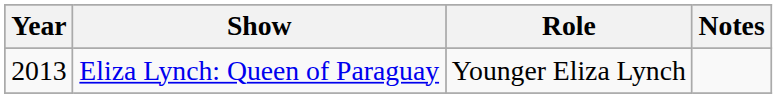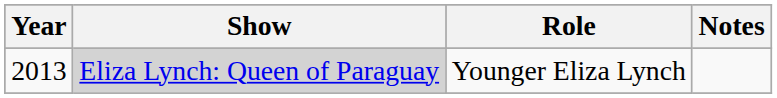Eliza Lynch: Queen of Paraguay | Show: no background -> lightgrey background
